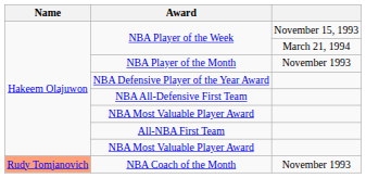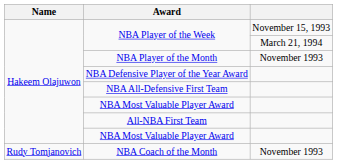NBA Coach of the Month | Name: lightsalmon background -> no background
